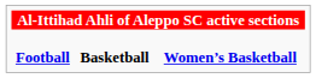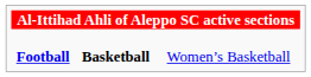Football | column 3: bold -> normal
